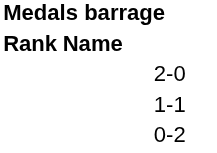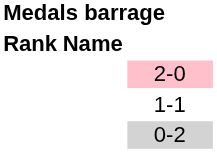2-0 | column 3: no background -> pink background
0-2 | column 3: no background -> lightgrey background
